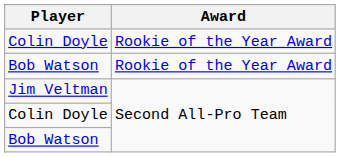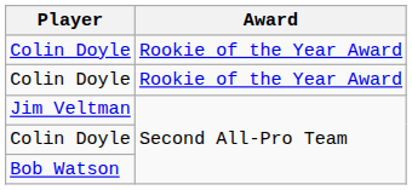row 3 | Player: Bob Watson -> Colin Doyle
